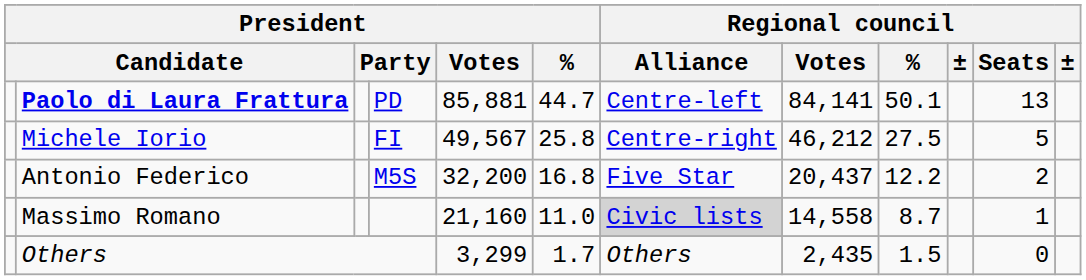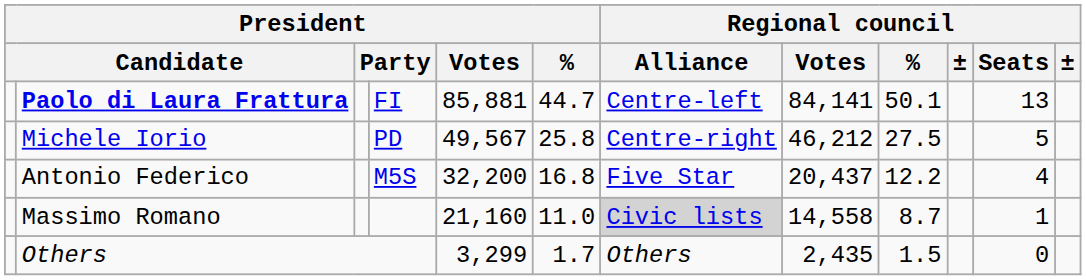Paolo di Laura Frattura | column 4: PD -> FI
Michele Iorio | column 4: FI -> PD
Antonio Federico | Regional council / Seats: 2 -> 4
